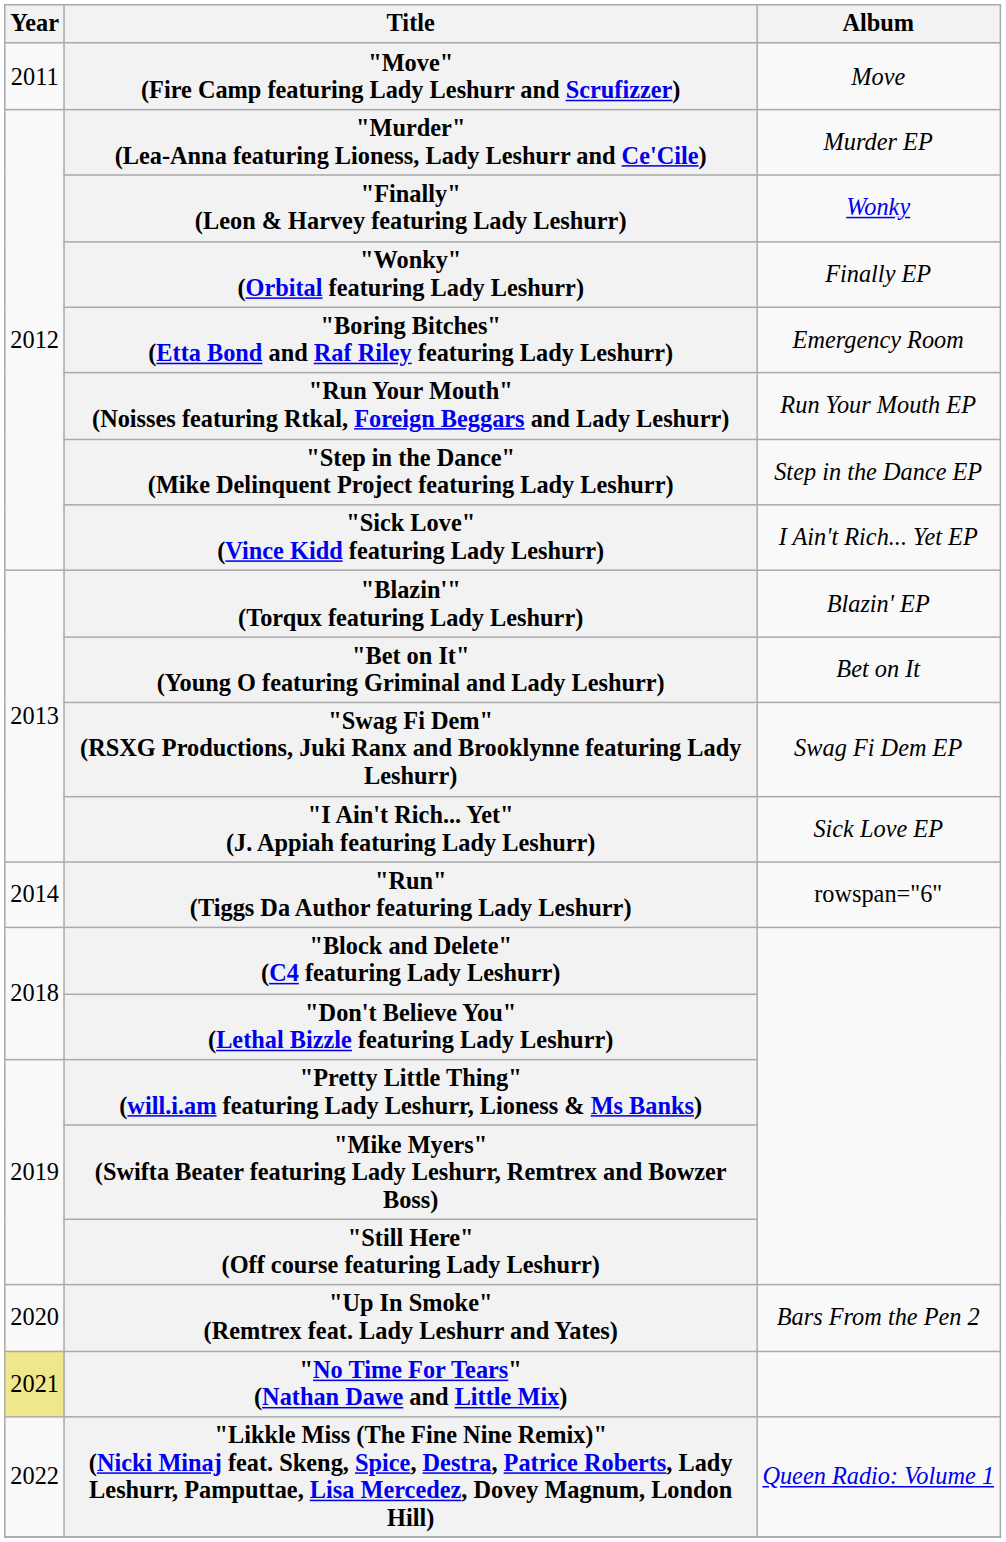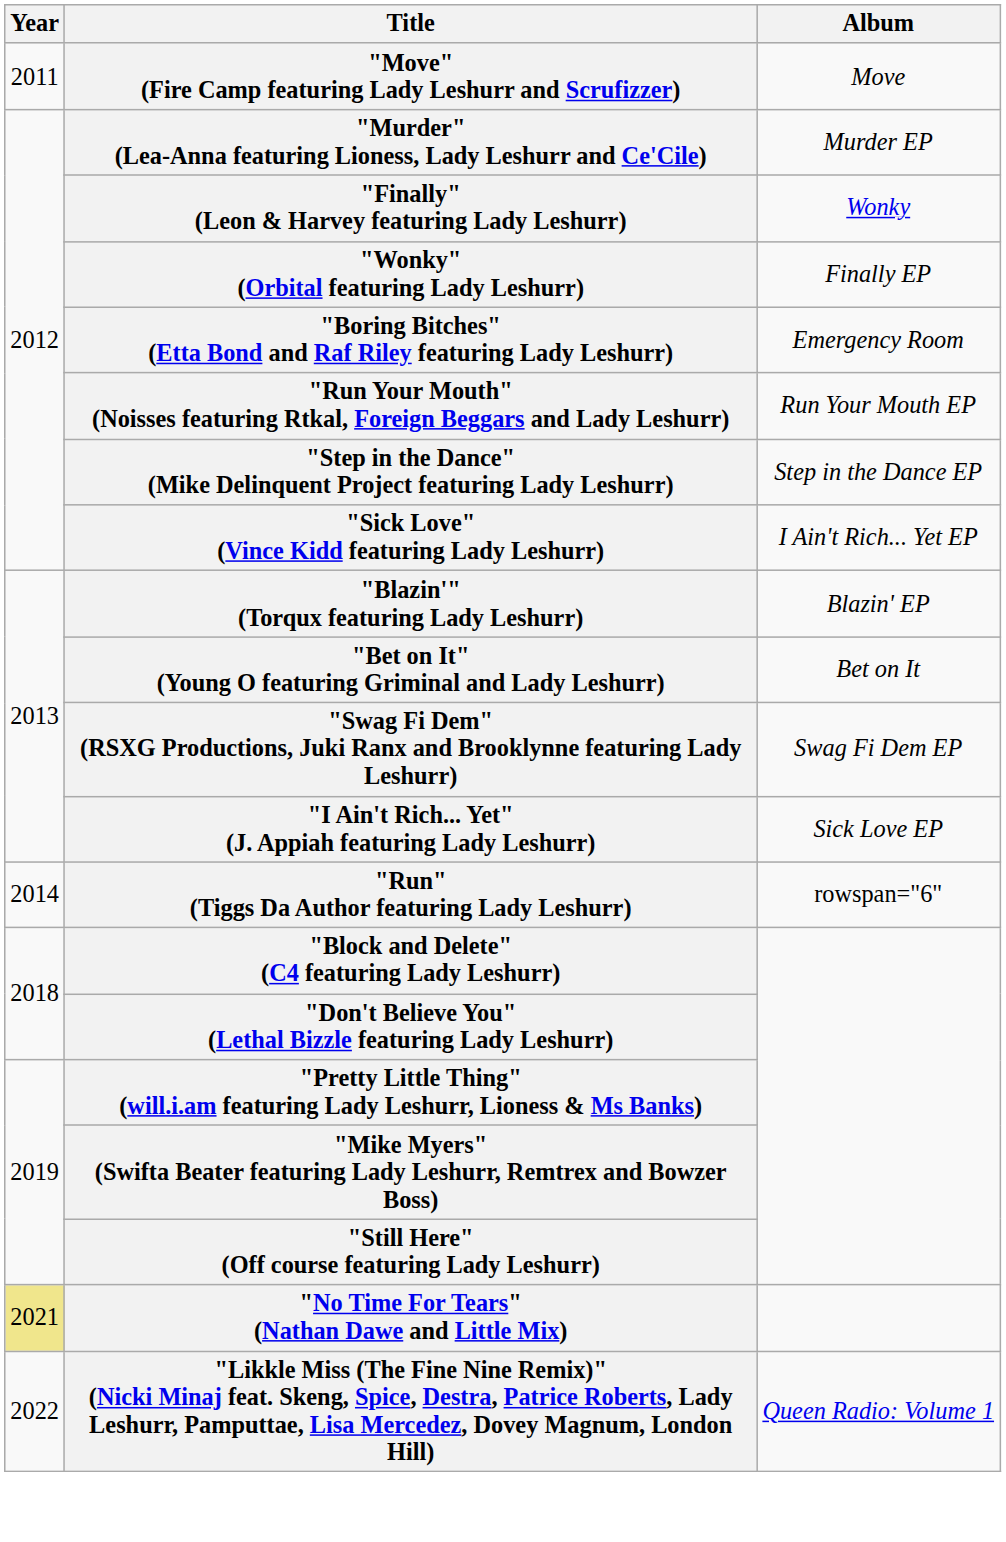- row: 2020 | "Up In Smoke" (Remtrex feat. Lady Leshurr and Yates) | Bars From the Pen 2
